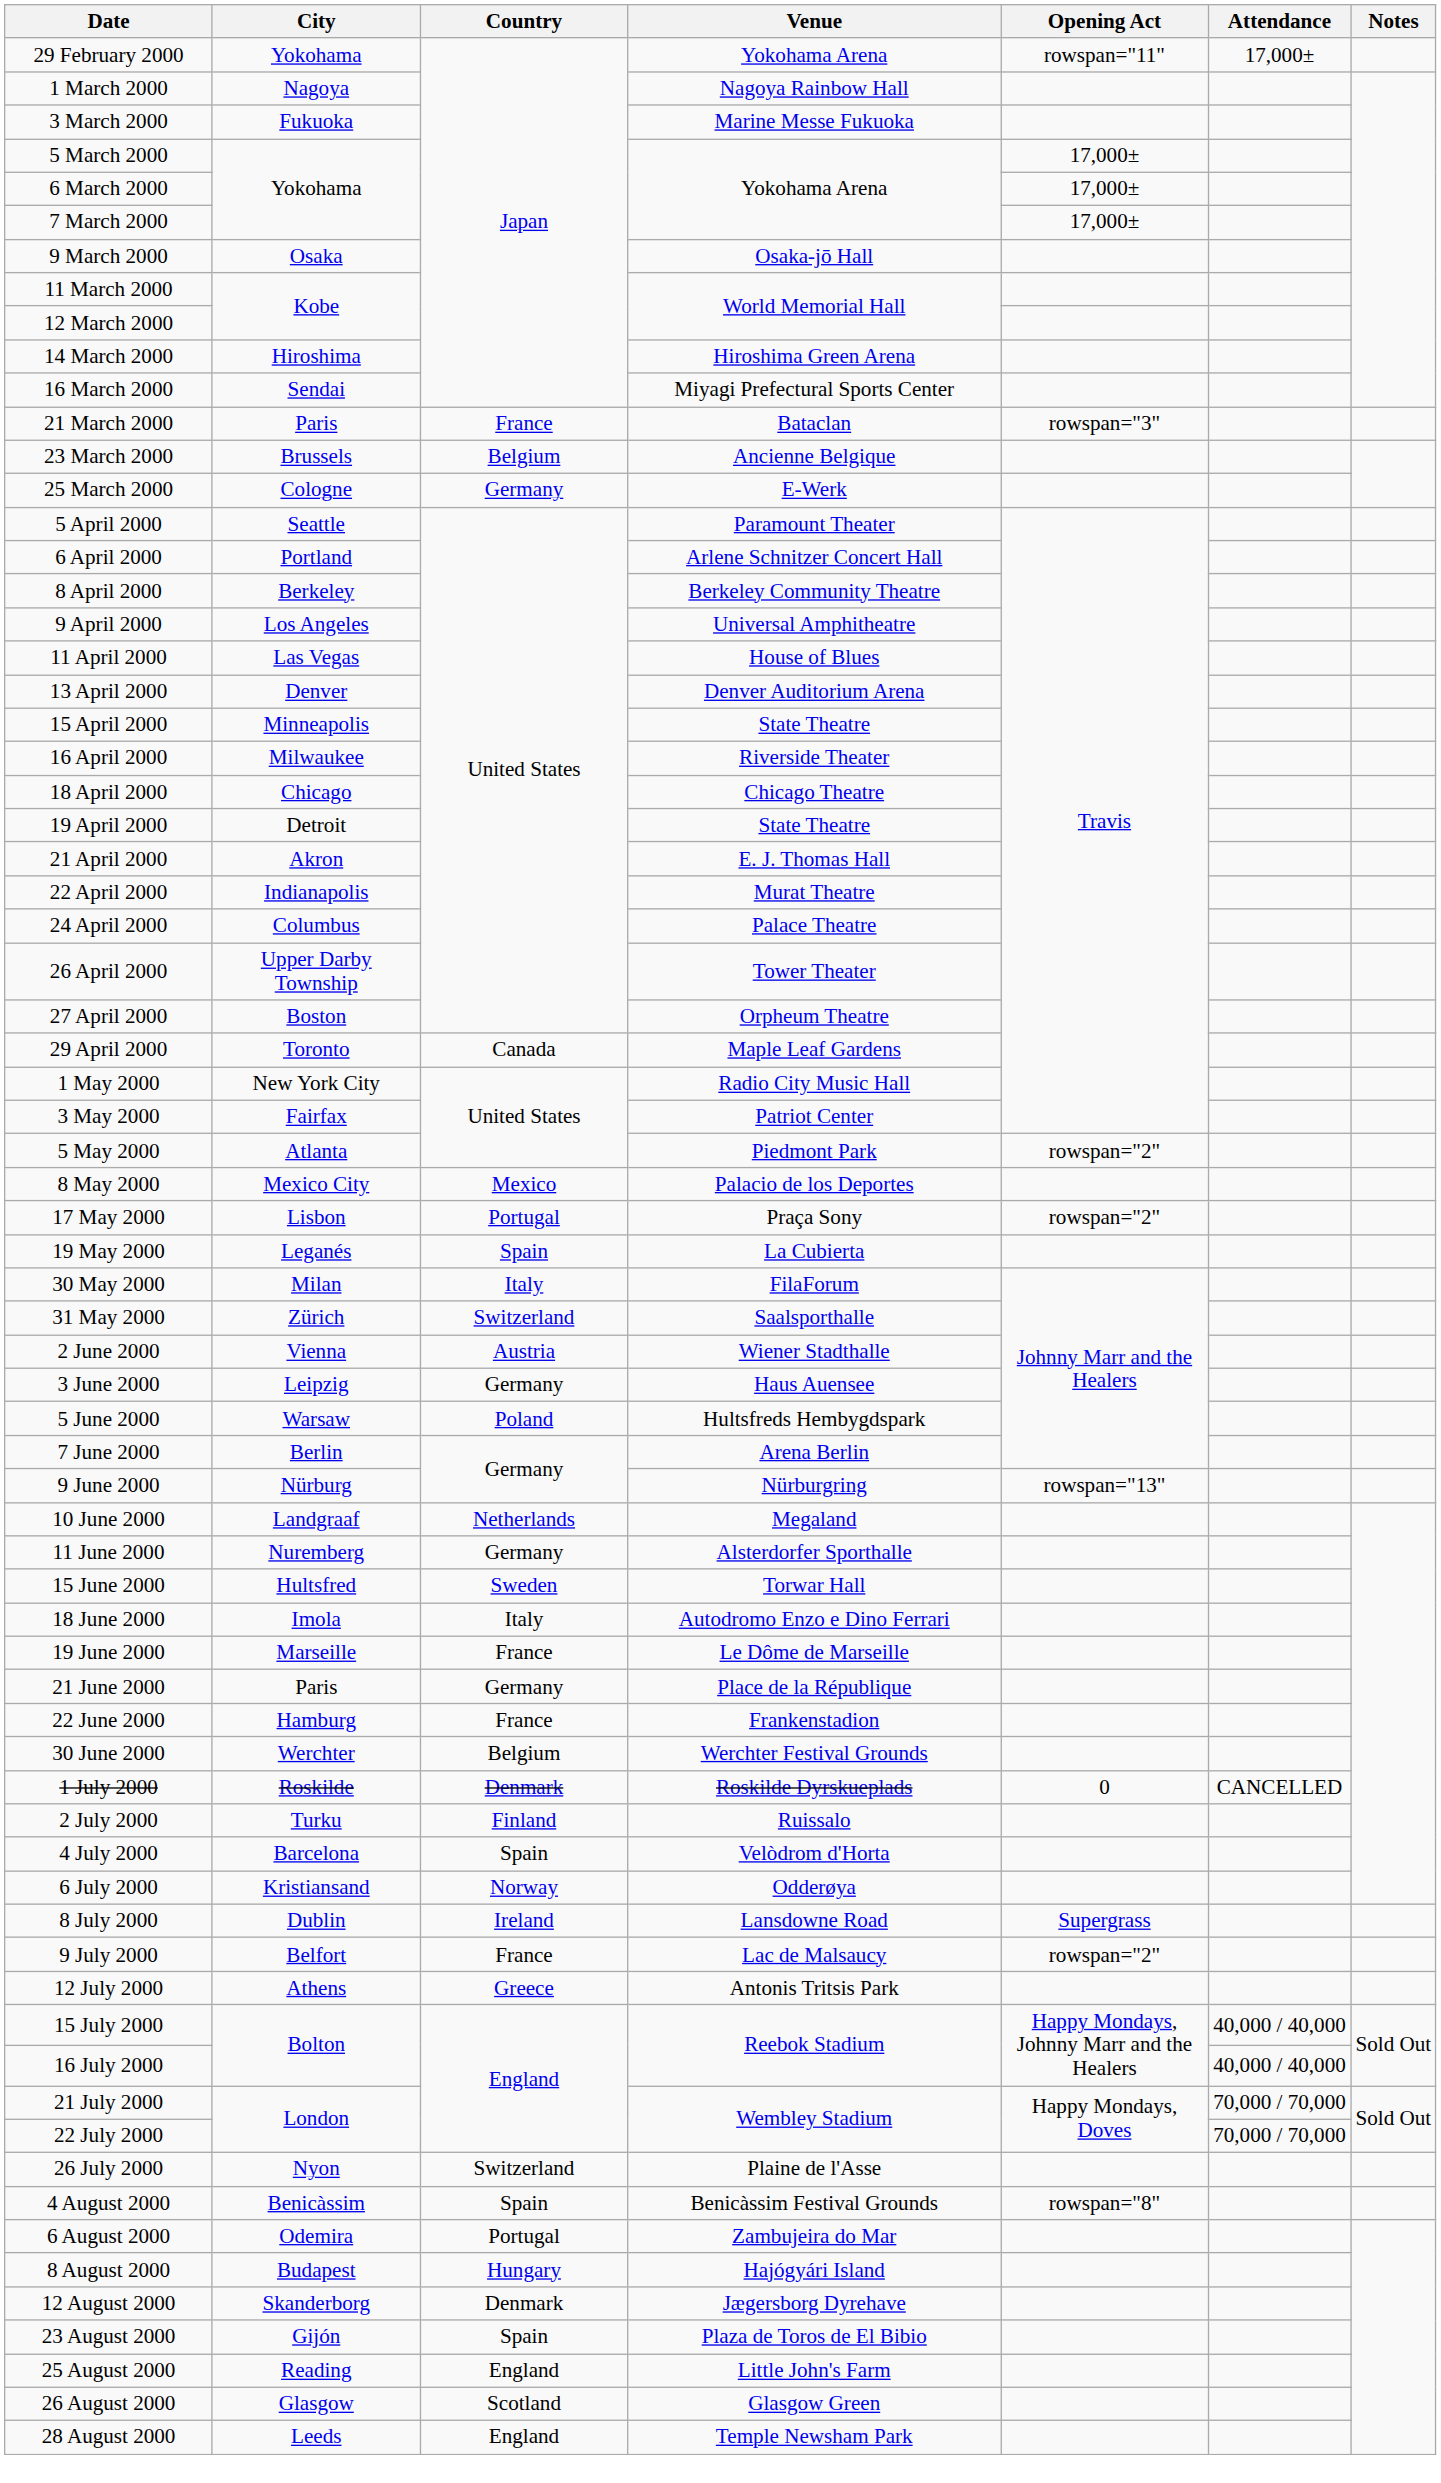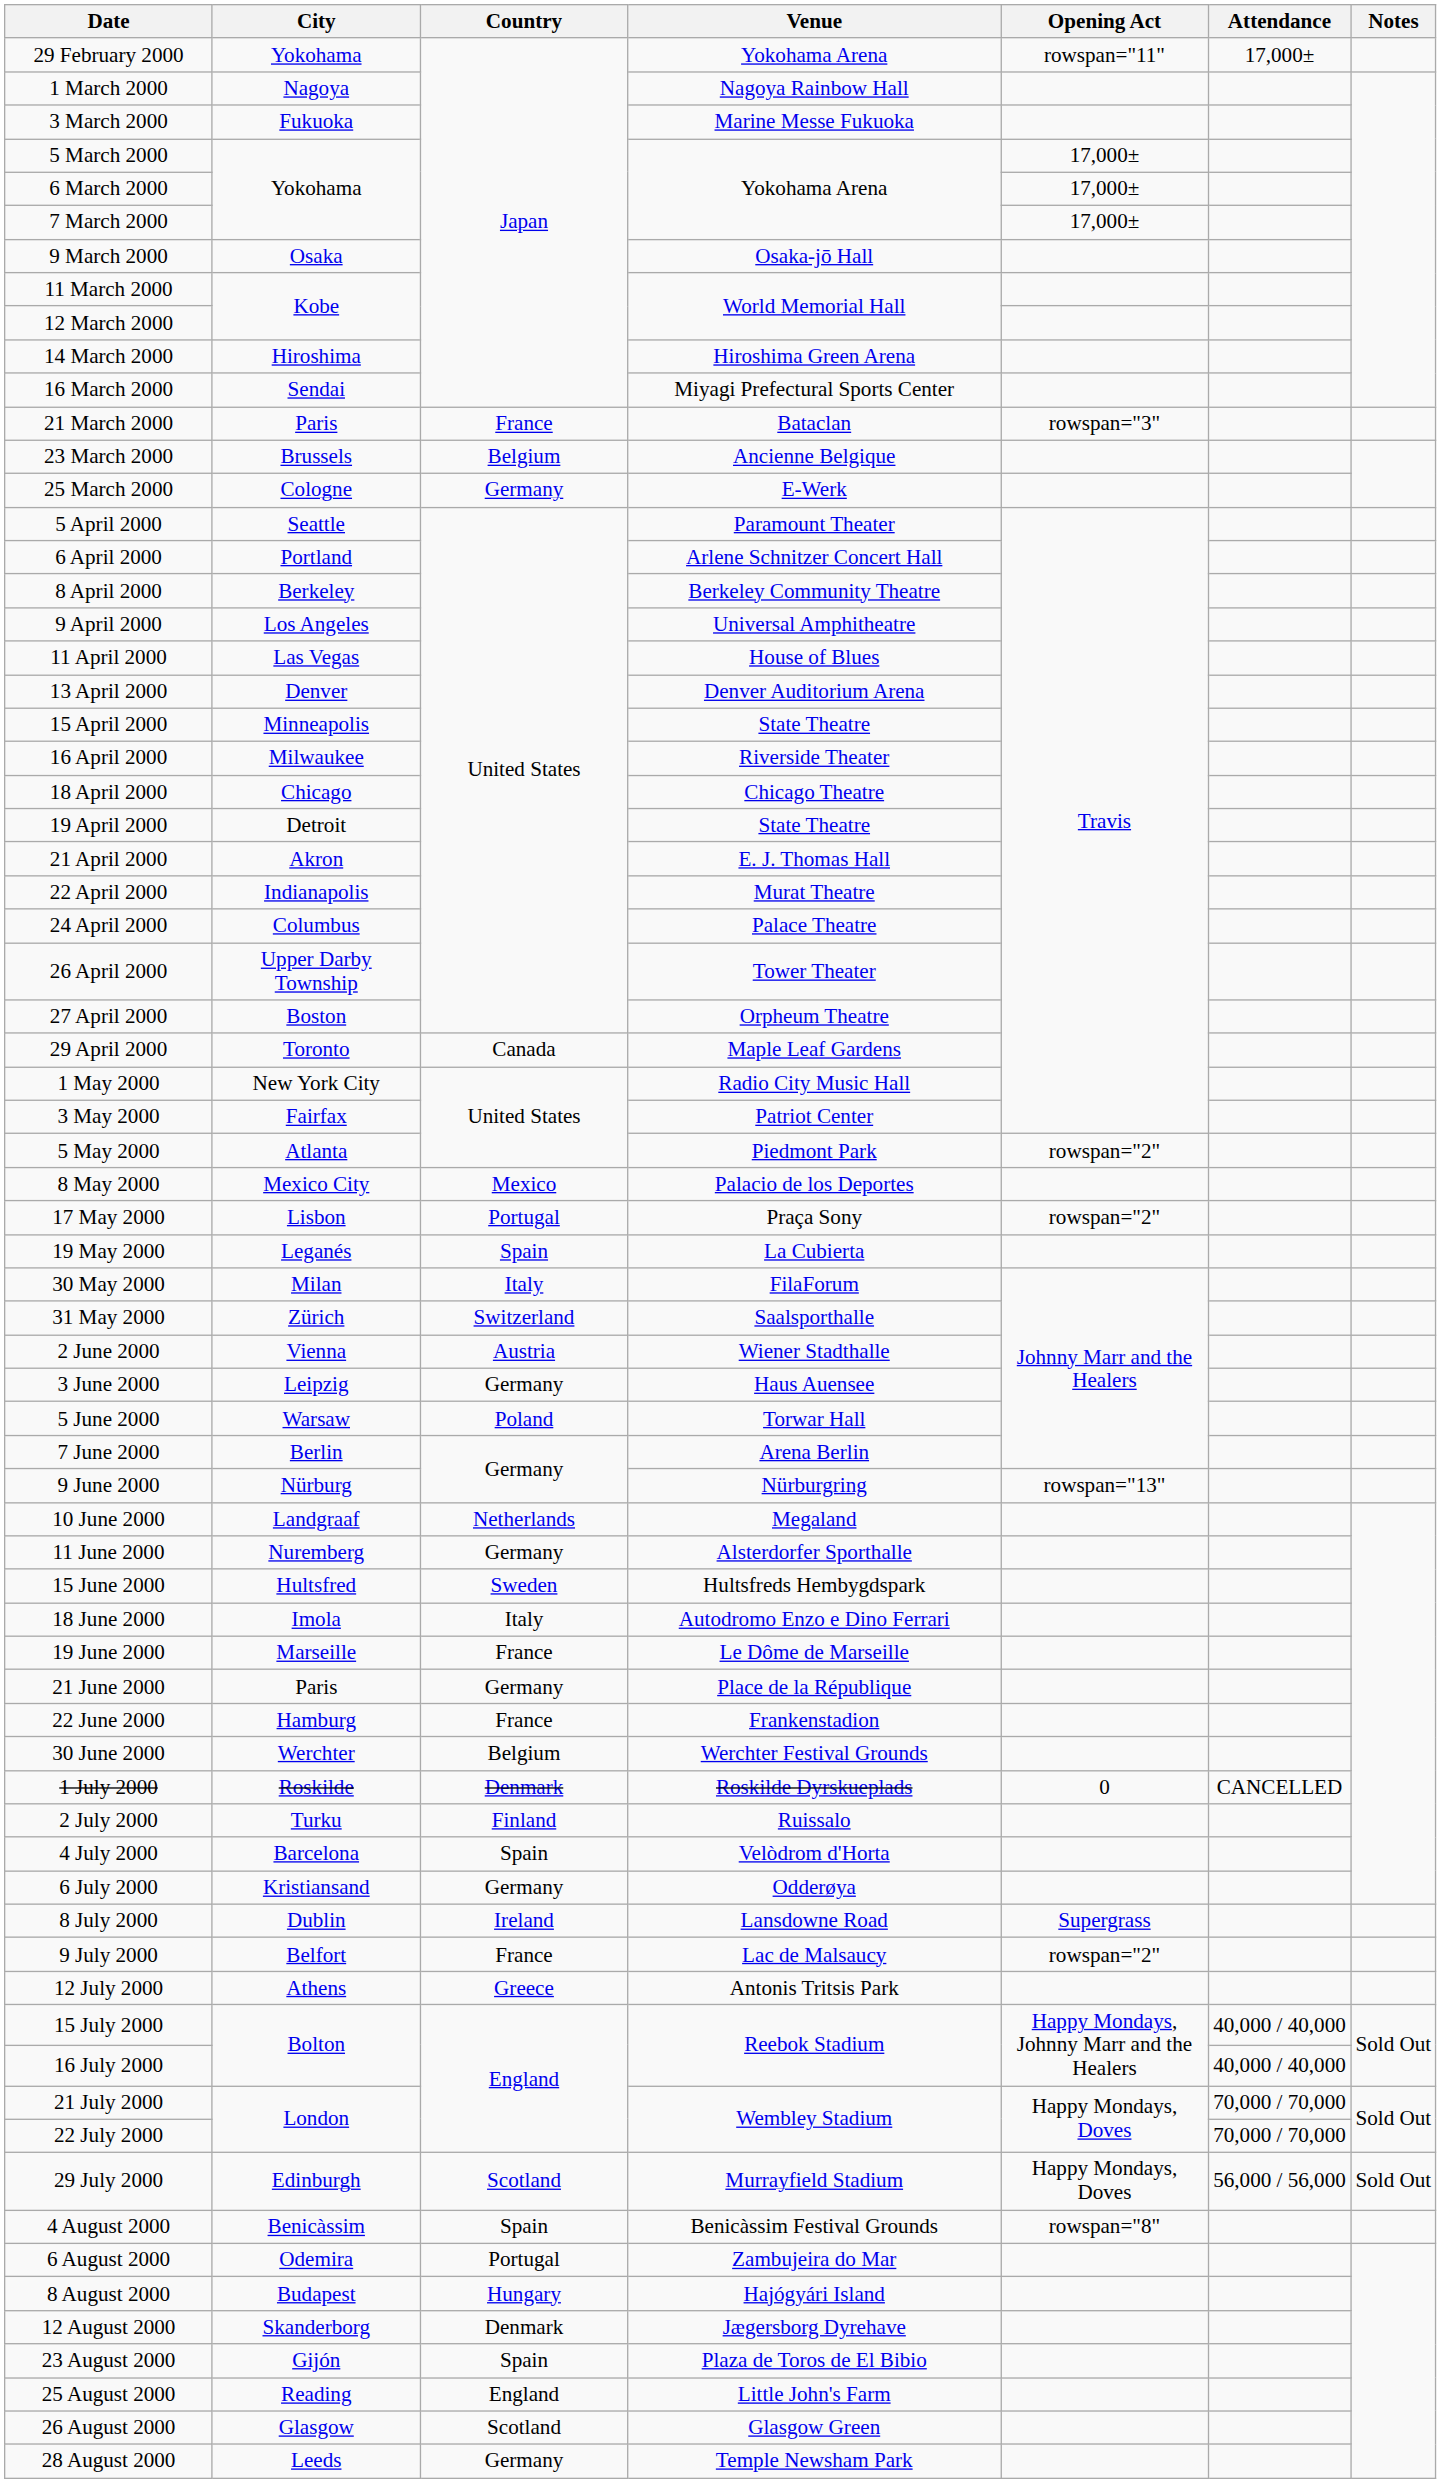5 June 2000 | Venue: Hultsfreds Hembygdspark -> Torwar Hall
15 June 2000 | Venue: Torwar Hall -> Hultsfreds Hembygdspark
6 July 2000 | Country: Norway -> Germany
- row: 26 July 2000 | Nyon | Switzerland | Plaine de l'Asse
+ row: 29 July 2000 | Edinburgh | Scotland | Murrayfield Stadium | Happy Mondays, Doves | 56,000 / 56,000 | Sold Out
28 August 2000 | Country: England -> Germany
